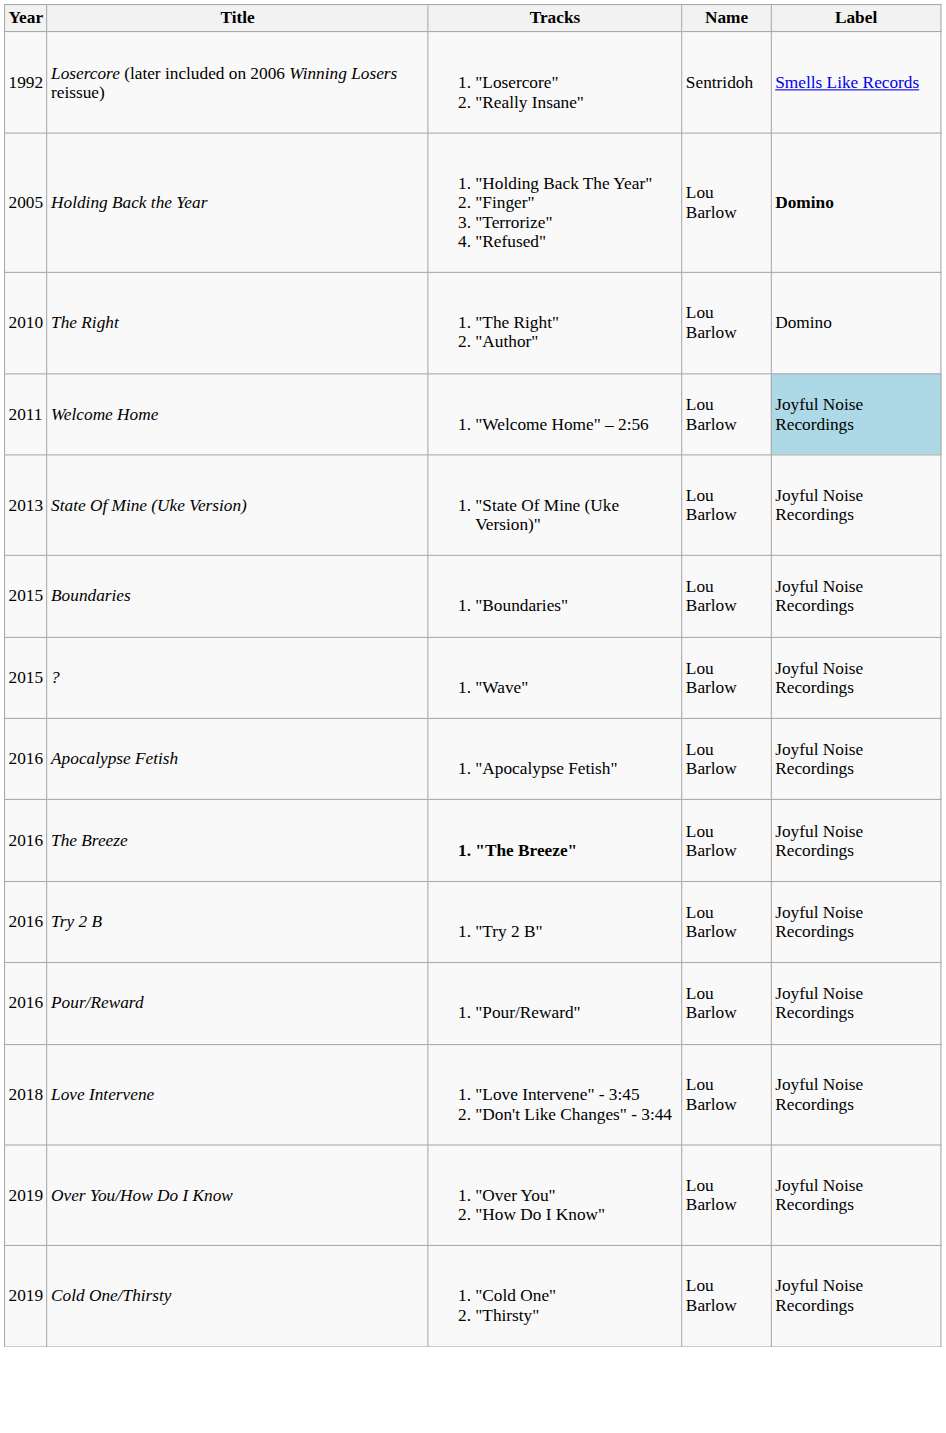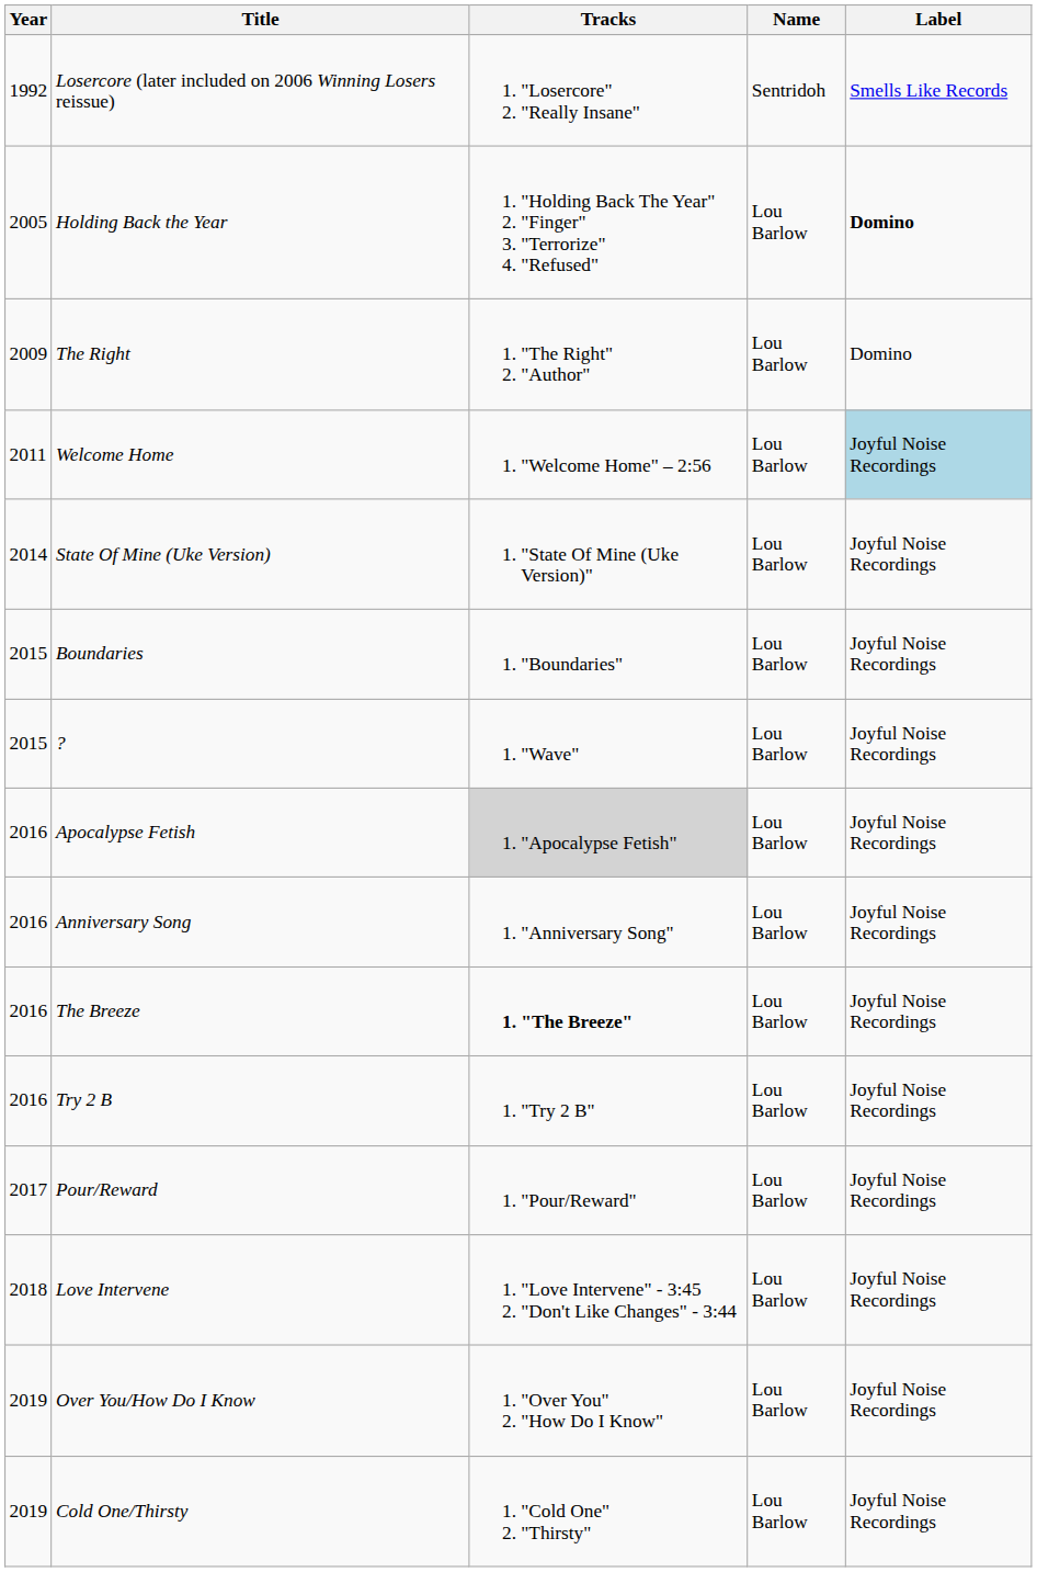The Right | Year: 2010 -> 2009
State Of Mine (Uke Version) | Year: 2013 -> 2014
Apocalypse Fetish | Tracks: no background -> lightgrey background
+ row: 2016 | Anniversary Song | "Anniversary Song" | Lou Barlow | Joyful Noise Recordings
Pour/Reward | Year: 2016 -> 2017
